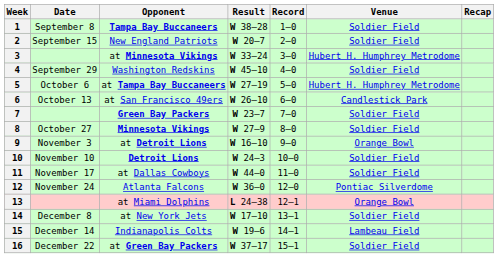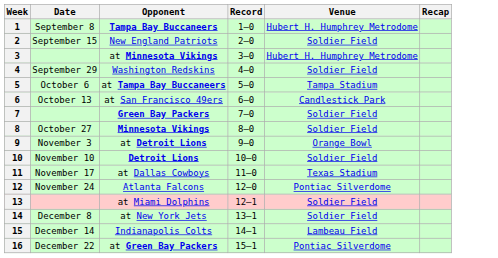- column: Result | W 38–28 | W 20–7 | W 33–24 | W 45–10 | W 27–19 | W 26–10 | W 23–7 | W 27–9 | W 16–10 | W 24–3 | W 44–0 | W 36–0 | L 24–38 | W 17–10 | W 19–6 | W 37–17
1 | Venue: Soldier Field -> Hubert H. Humphrey Metrodome
5 | Venue: Hubert H. Humphrey Metrodome -> Tampa Stadium
11 | Venue: Soldier Field -> Texas Stadium
13 | Venue: Orange Bowl -> Soldier Field
16 | Venue: Soldier Field -> Pontiac Silverdome
